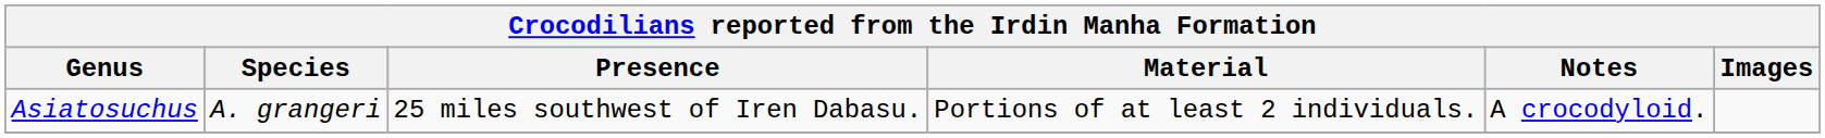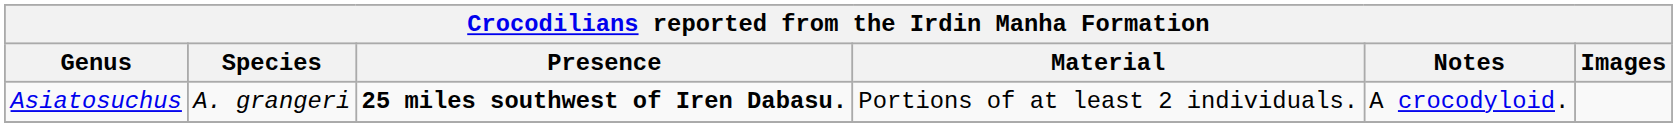Asiatosuchus | Presence: normal -> bold
